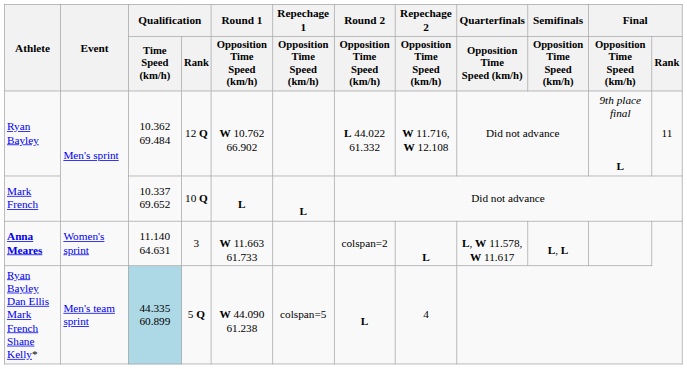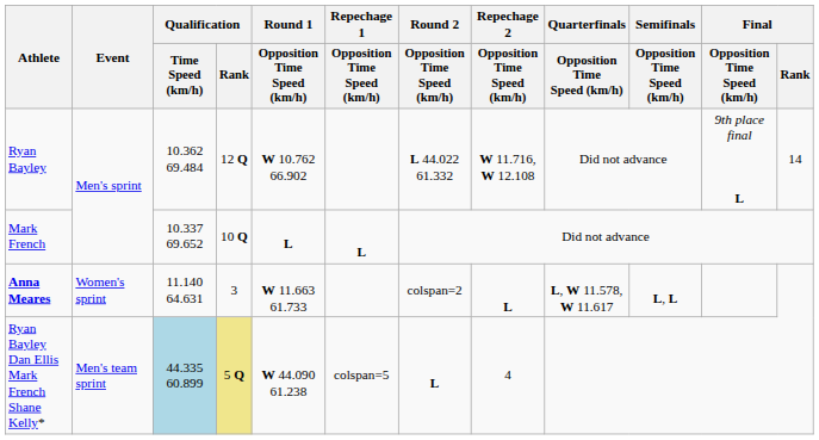Ryan Bayley | Final / Rank: 11 -> 14
Ryan Bayley Dan Ellis Mark French Shane Kelly* | Qualification / Rank: no background -> khaki background
